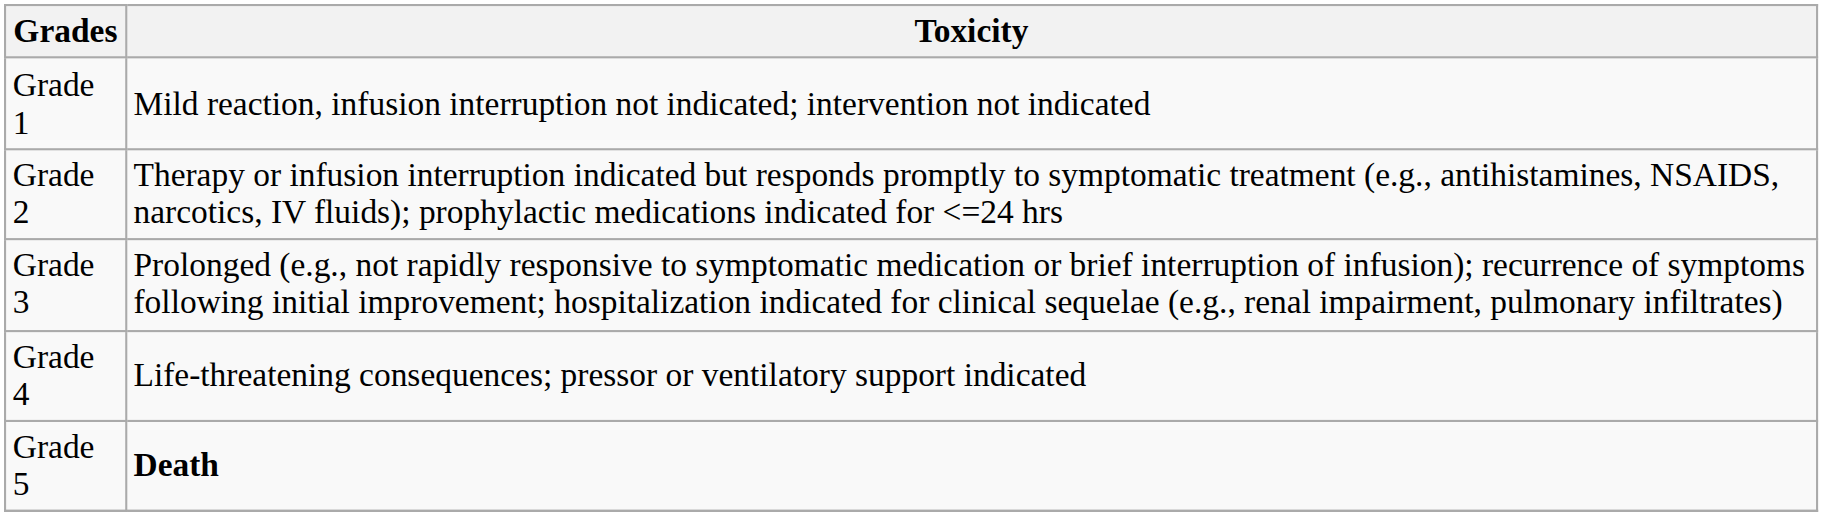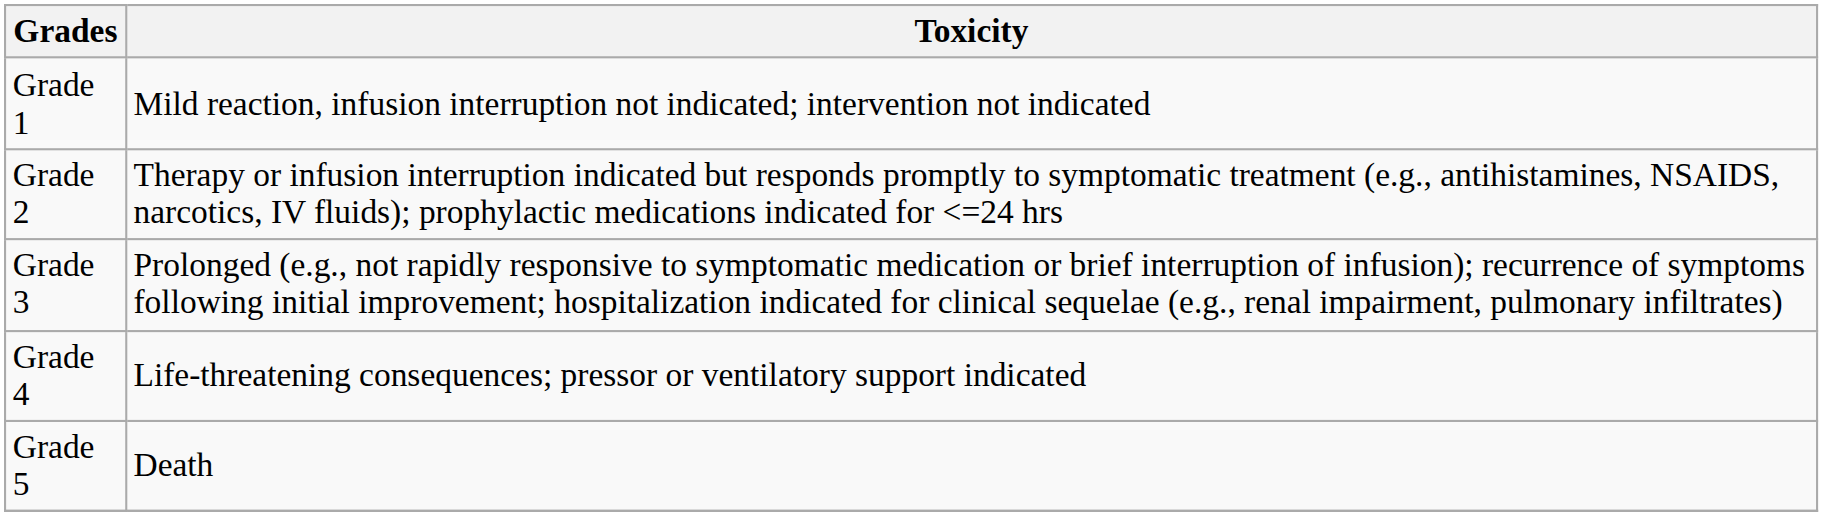Grade 5 | Toxicity: bold -> normal
